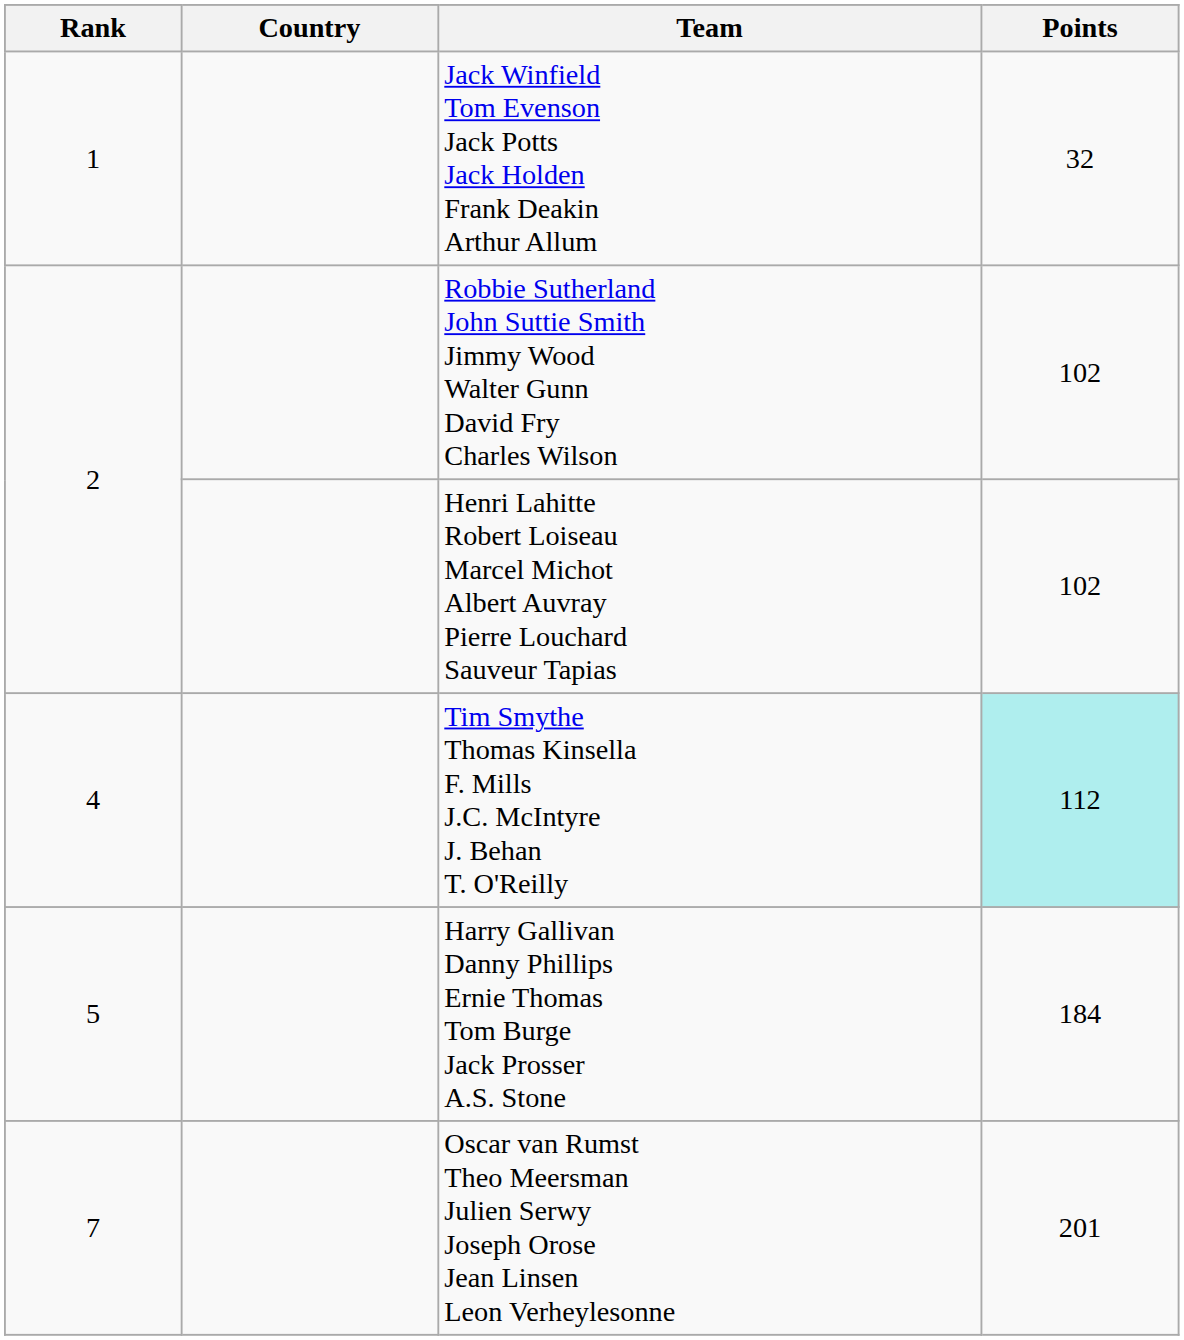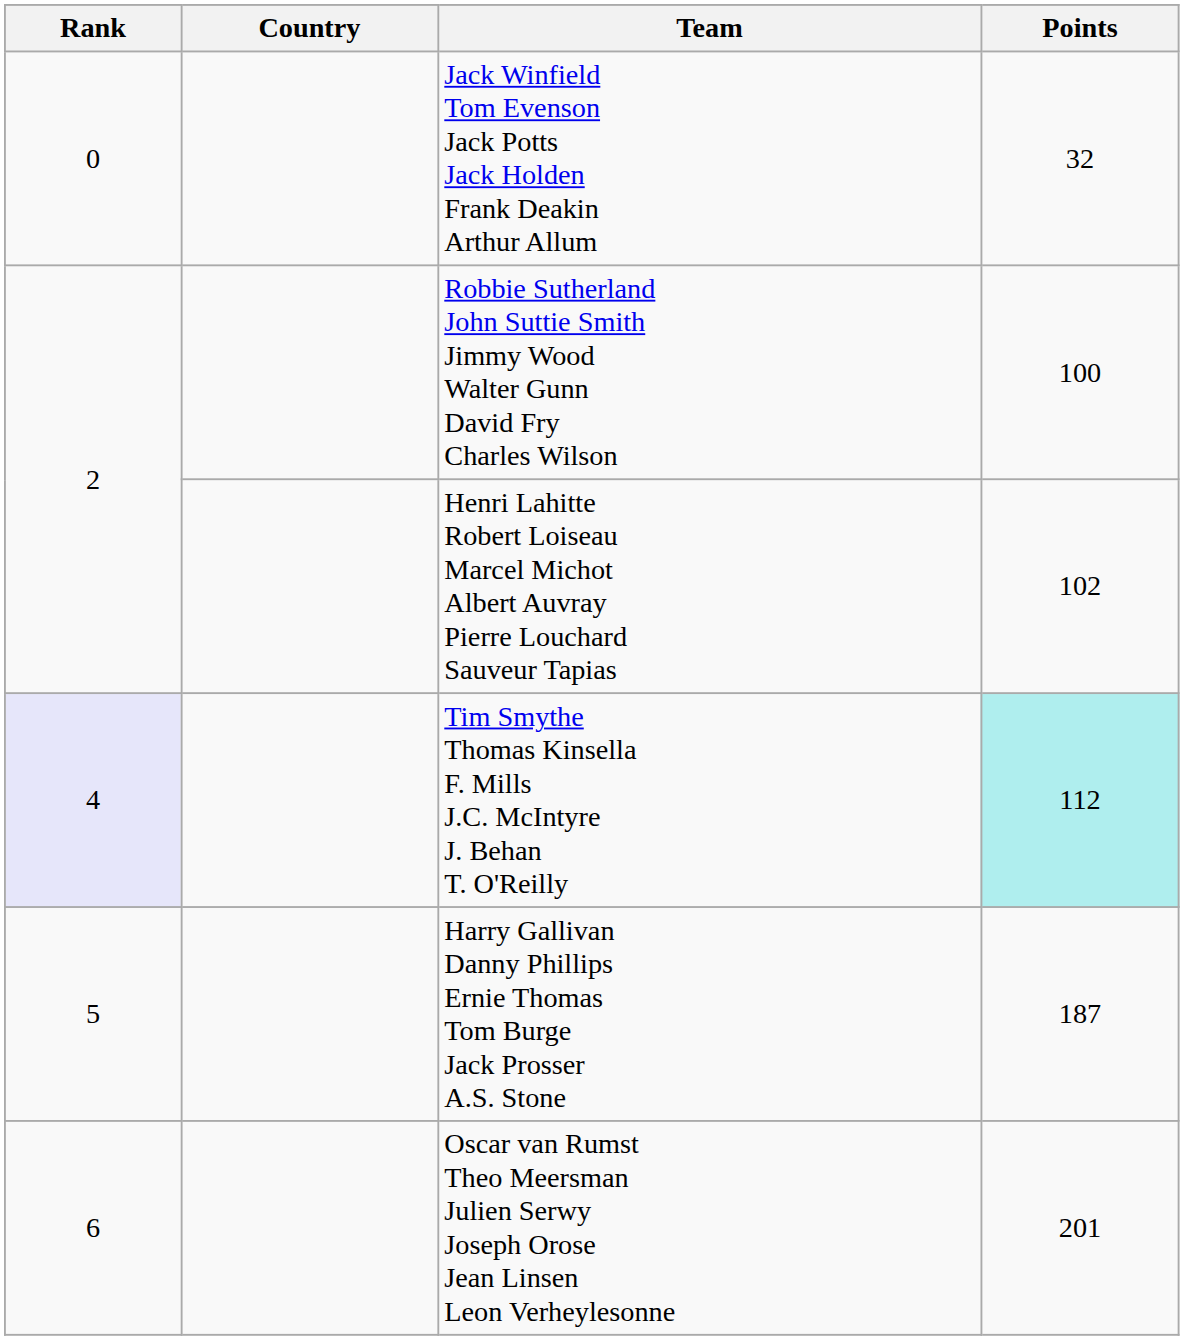row 2 | Rank: 1 -> 0
row 3 | Points: 102 -> 100
row 5 | Rank: no background -> lavender background
row 6 | Points: 184 -> 187
row 7 | Rank: 7 -> 6
